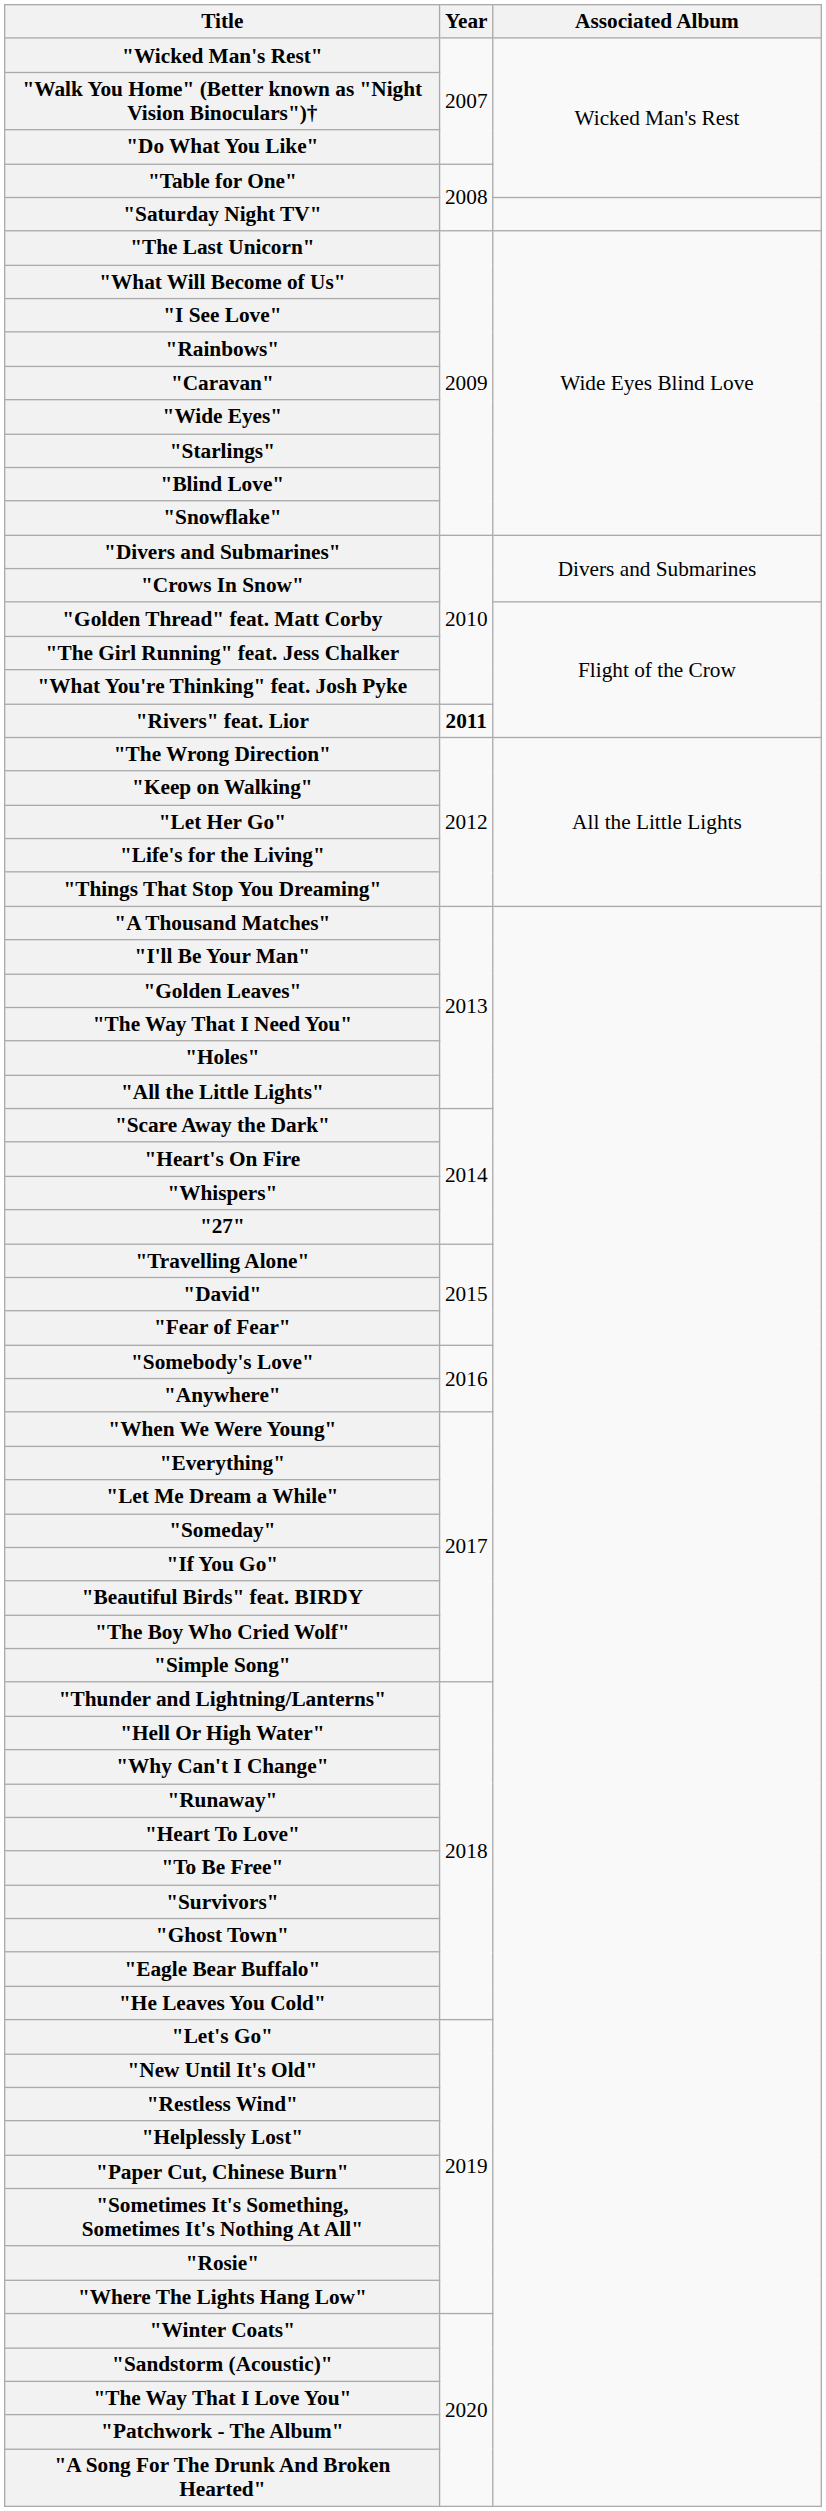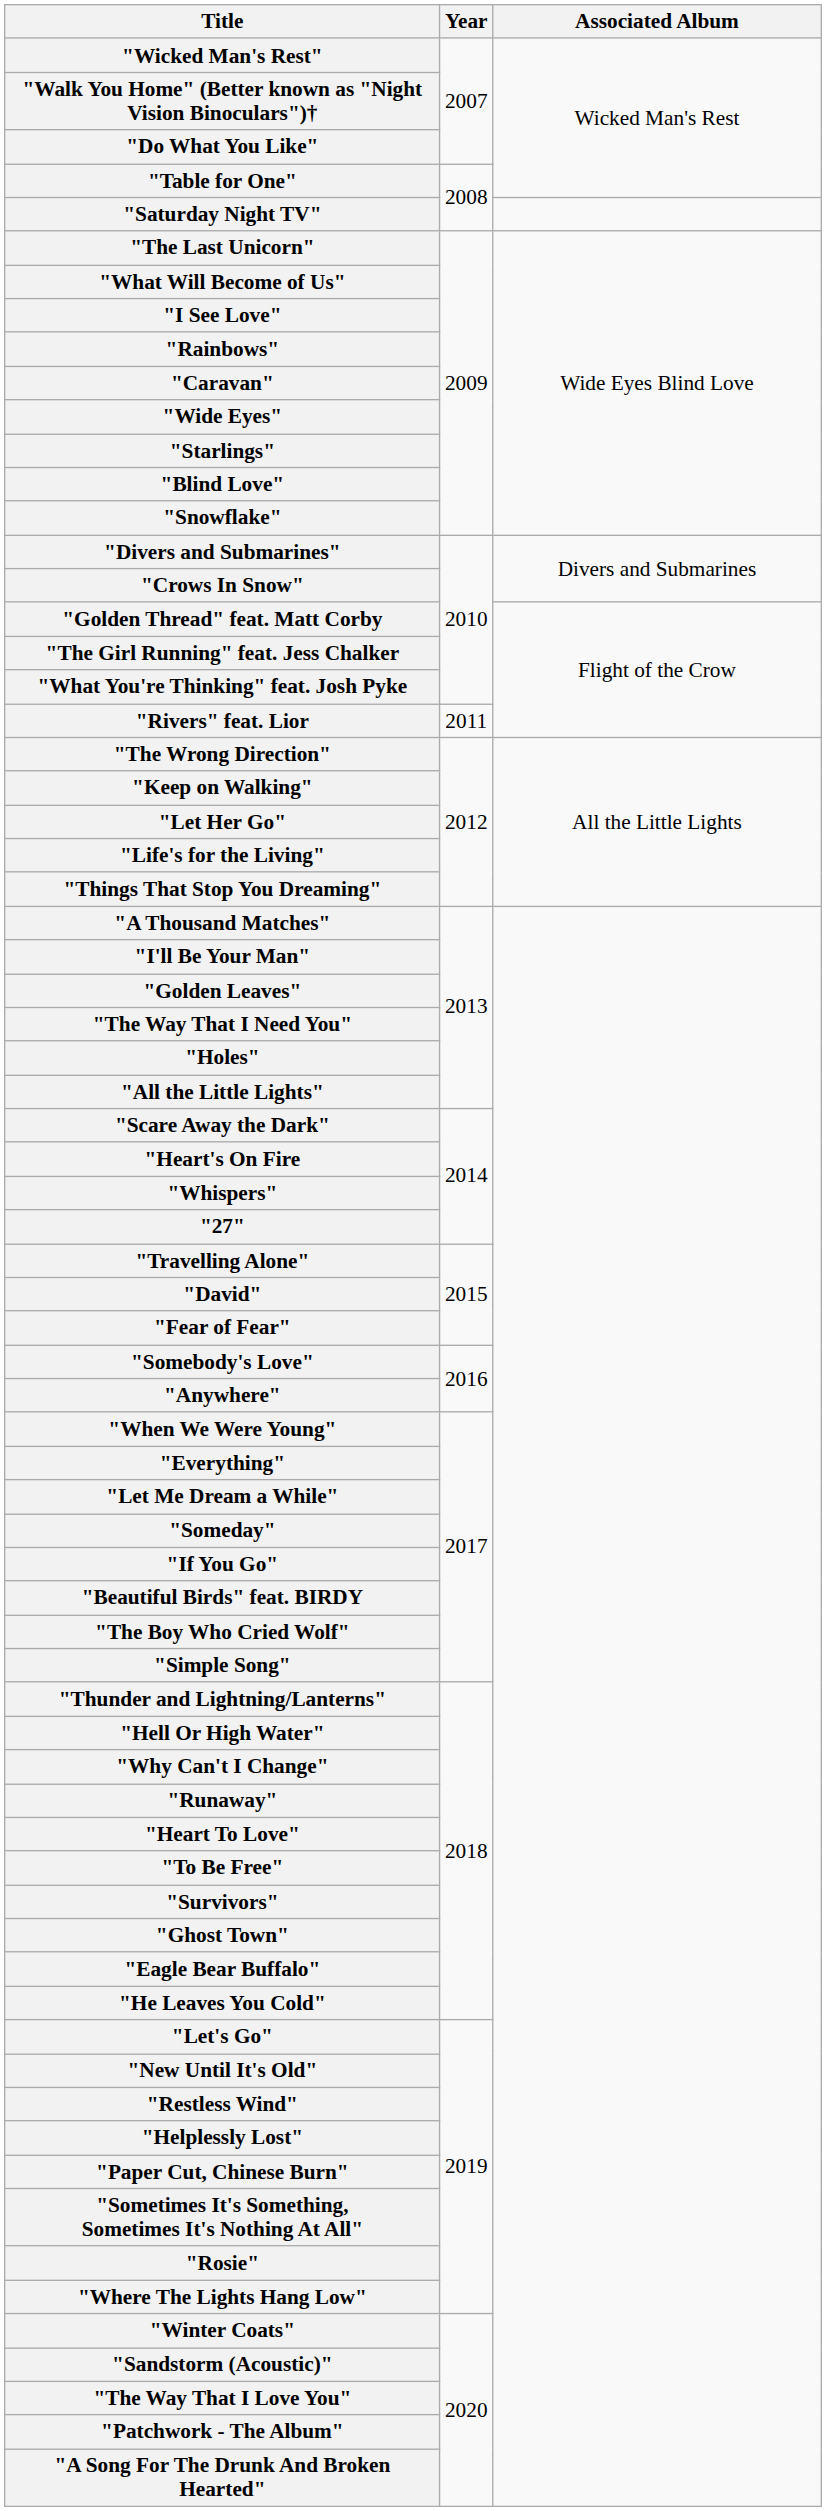"Rivers" feat. Lior | Year: bold -> normal
